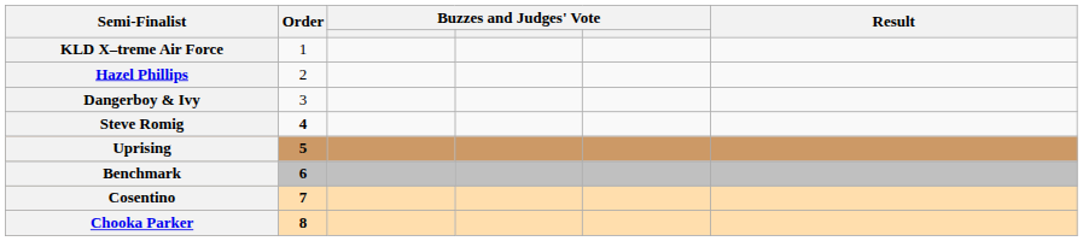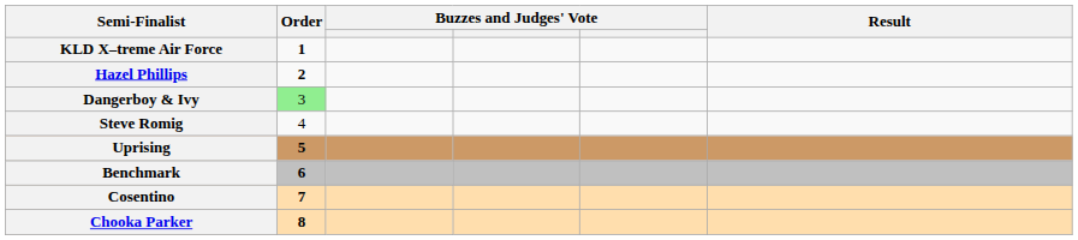KLD X–treme Air Force | Order: normal -> bold
Hazel Phillips | Order: normal -> bold
Dangerboy & Ivy | Order: no background -> lightgreen background
Steve Romig | Order: bold -> normal
